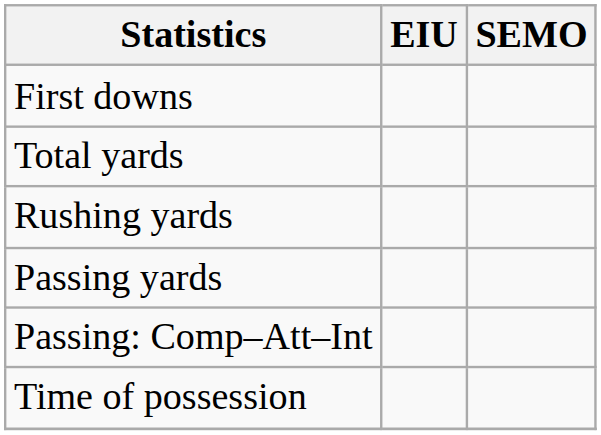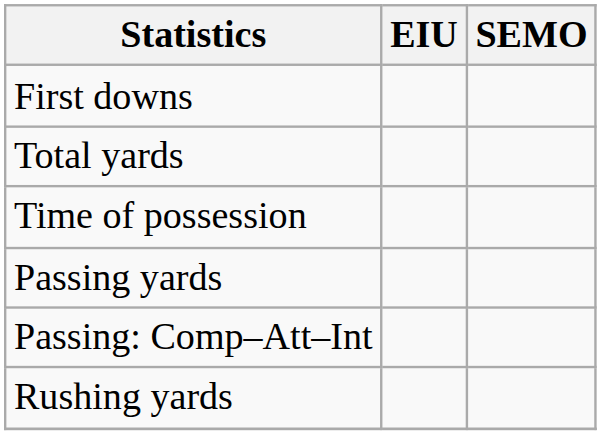rows swapped: Rushing yards <-> Time of possession
